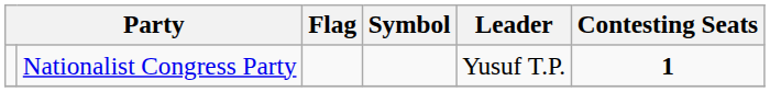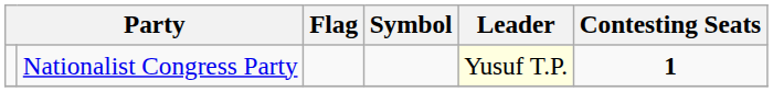Nationalist Congress Party | Leader: no background -> lightyellow background
